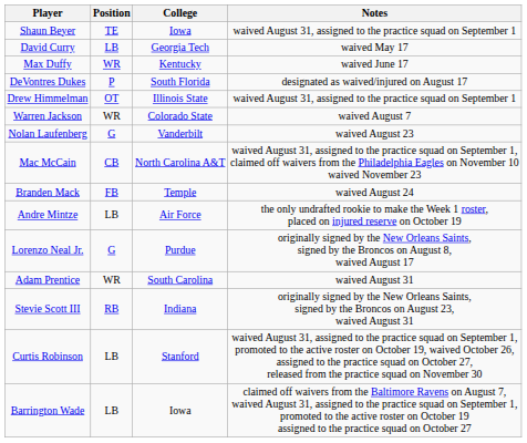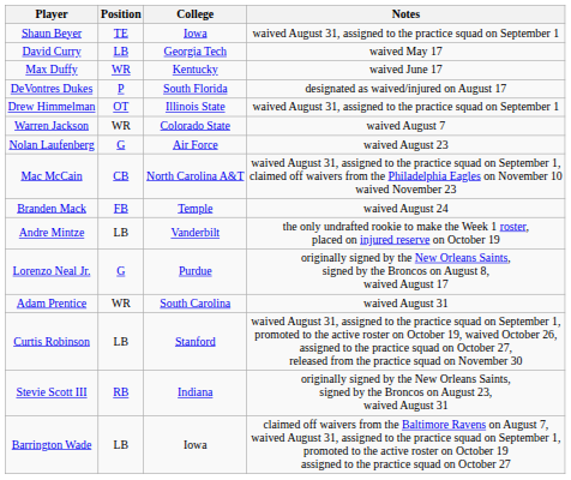Nolan Laufenberg | College: Vanderbilt -> Air Force
Andre Mintze | College: Air Force -> Vanderbilt
rows swapped: Curtis Robinson <-> Stevie Scott III
